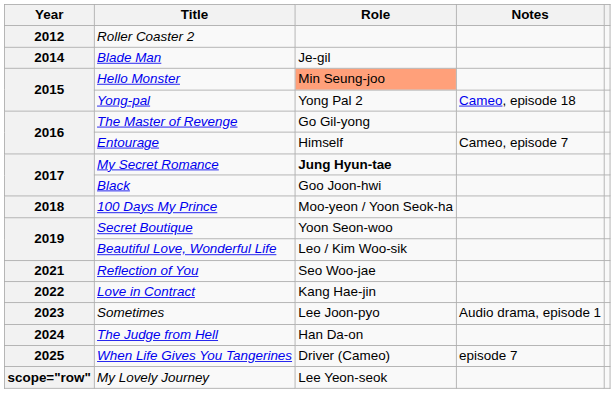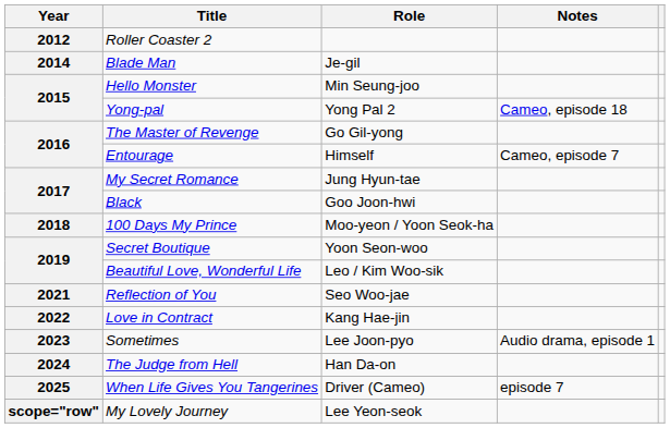Hello Monster | Role: lightsalmon background -> no background
My Secret Romance | Role: bold -> normal
